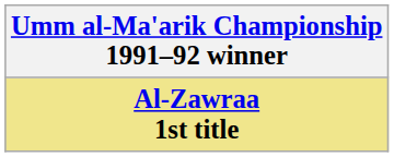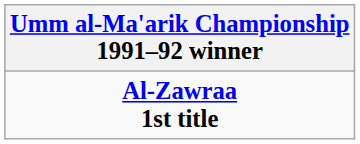row 2 | column 1: khaki background -> no background
